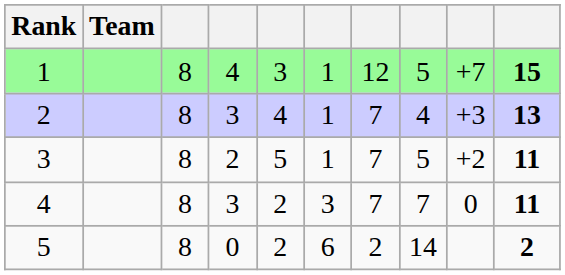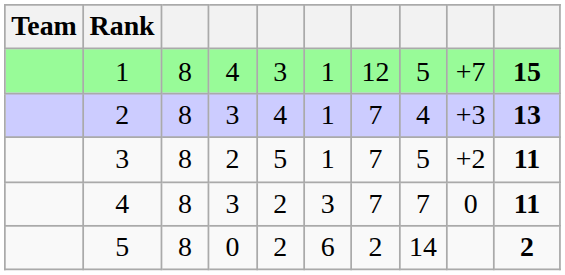columns swapped: Rank <-> Team
